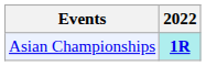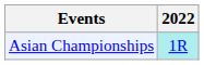Asian Championships | 2022: bold -> normal
